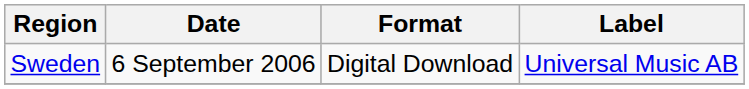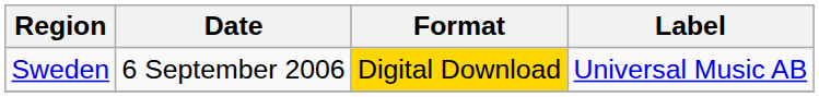Sweden | Format: no background -> gold background
